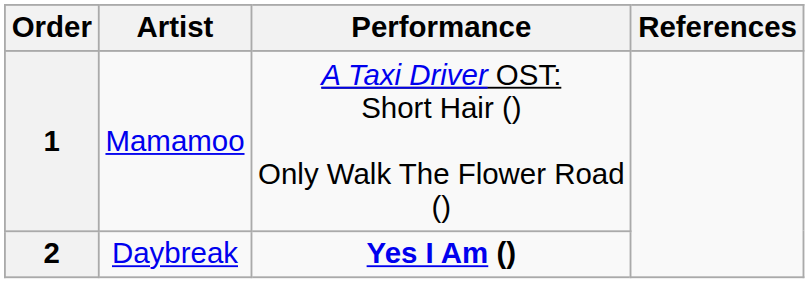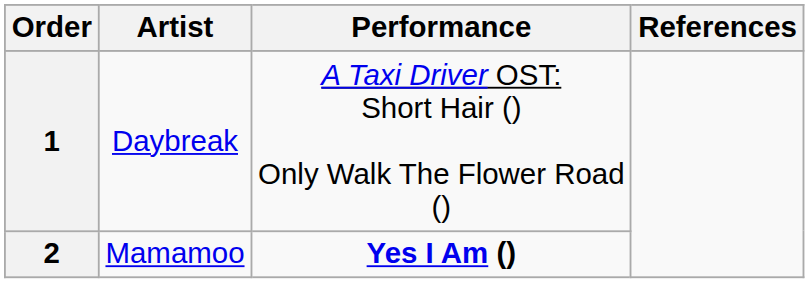1 | Artist: Mamamoo -> Daybreak
2 | Artist: Daybreak -> Mamamoo
